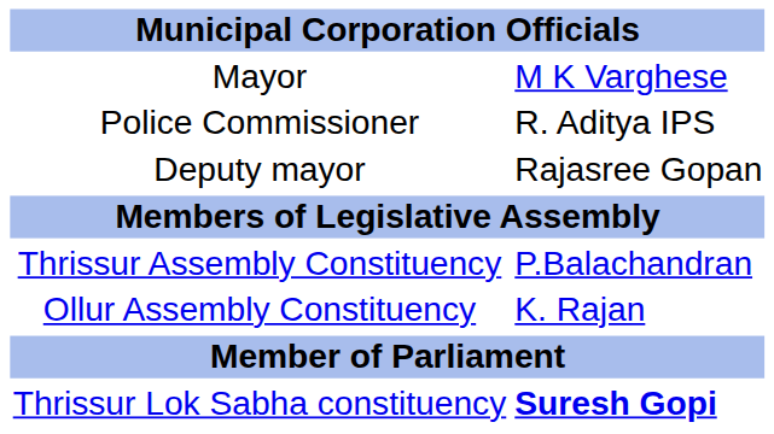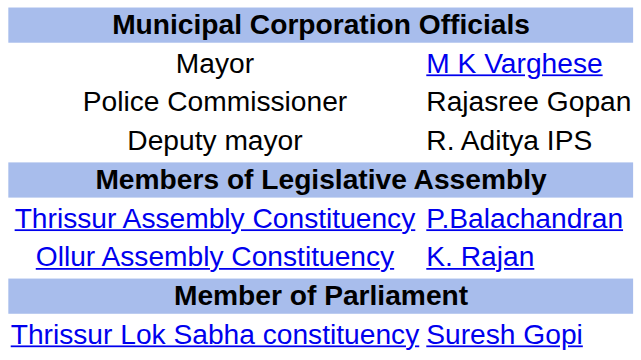Police Commissioner | column 2: R. Aditya IPS -> Rajasree Gopan
Deputy mayor | column 2: Rajasree Gopan -> R. Aditya IPS
Thrissur Lok Sabha constituency | column 2: bold -> normal
